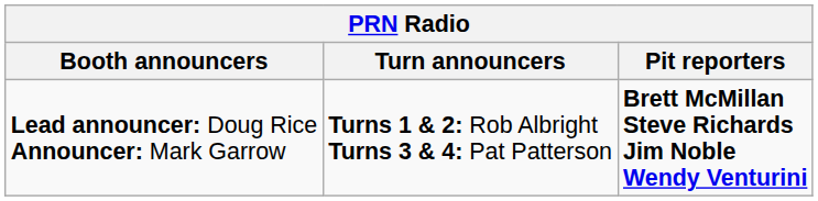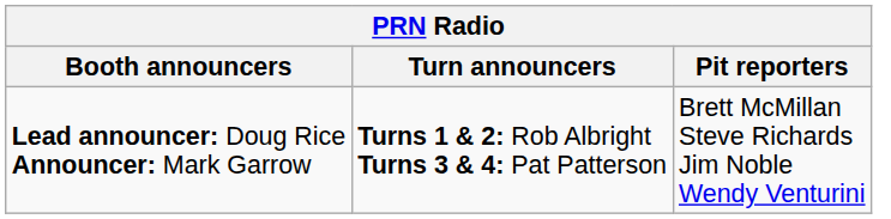Lead announcer: Doug Rice Announcer: Mark Garrow | Pit reporters: bold -> normal
